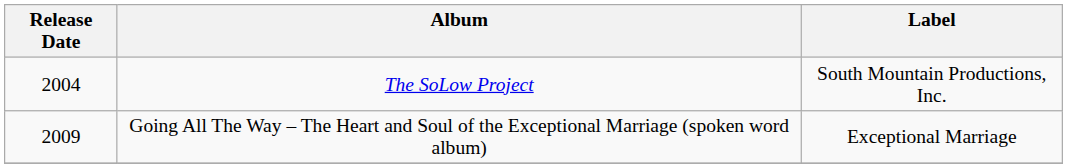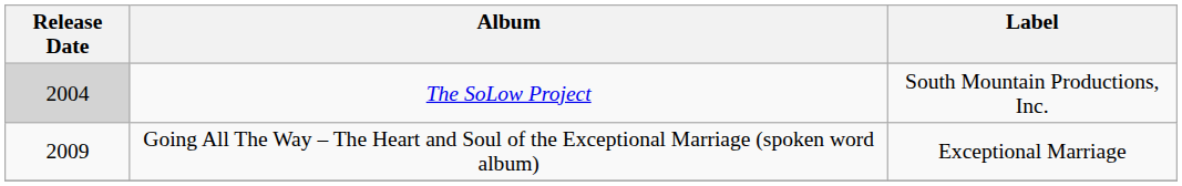The SoLow Project | Release Date: no background -> lightgrey background
